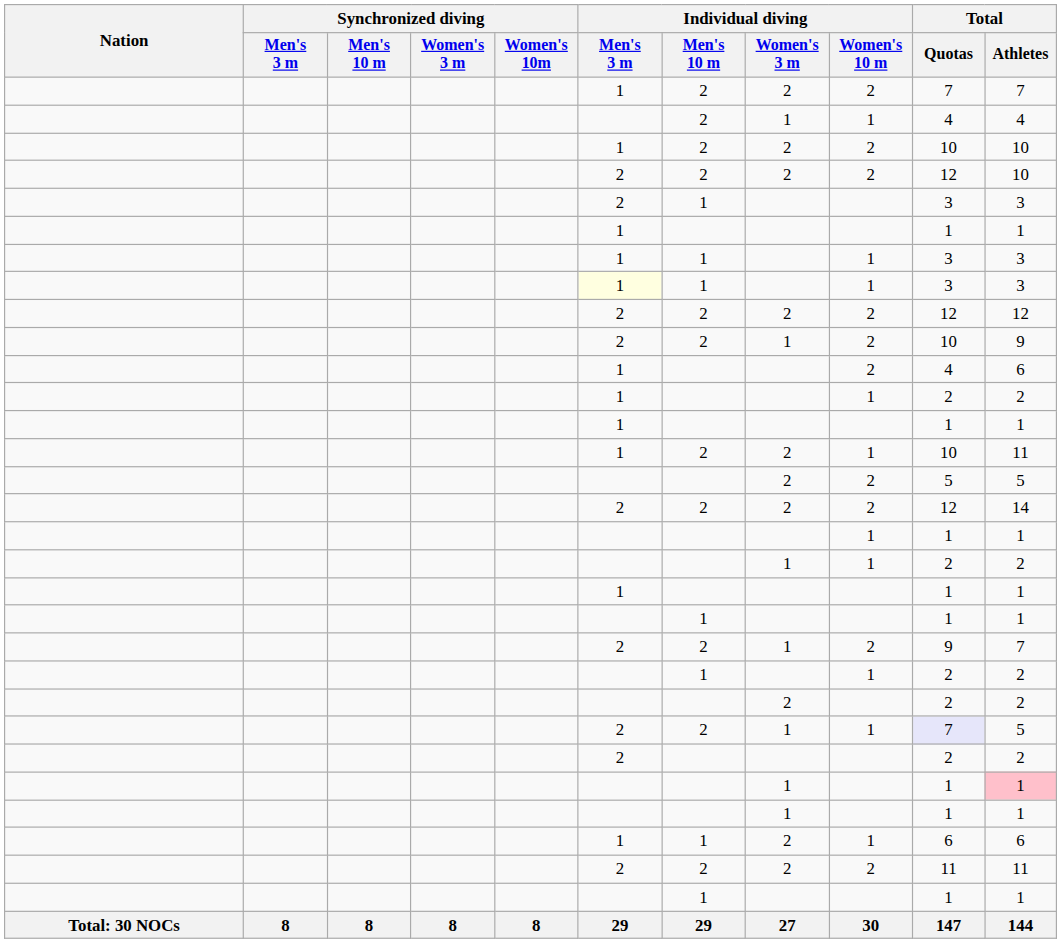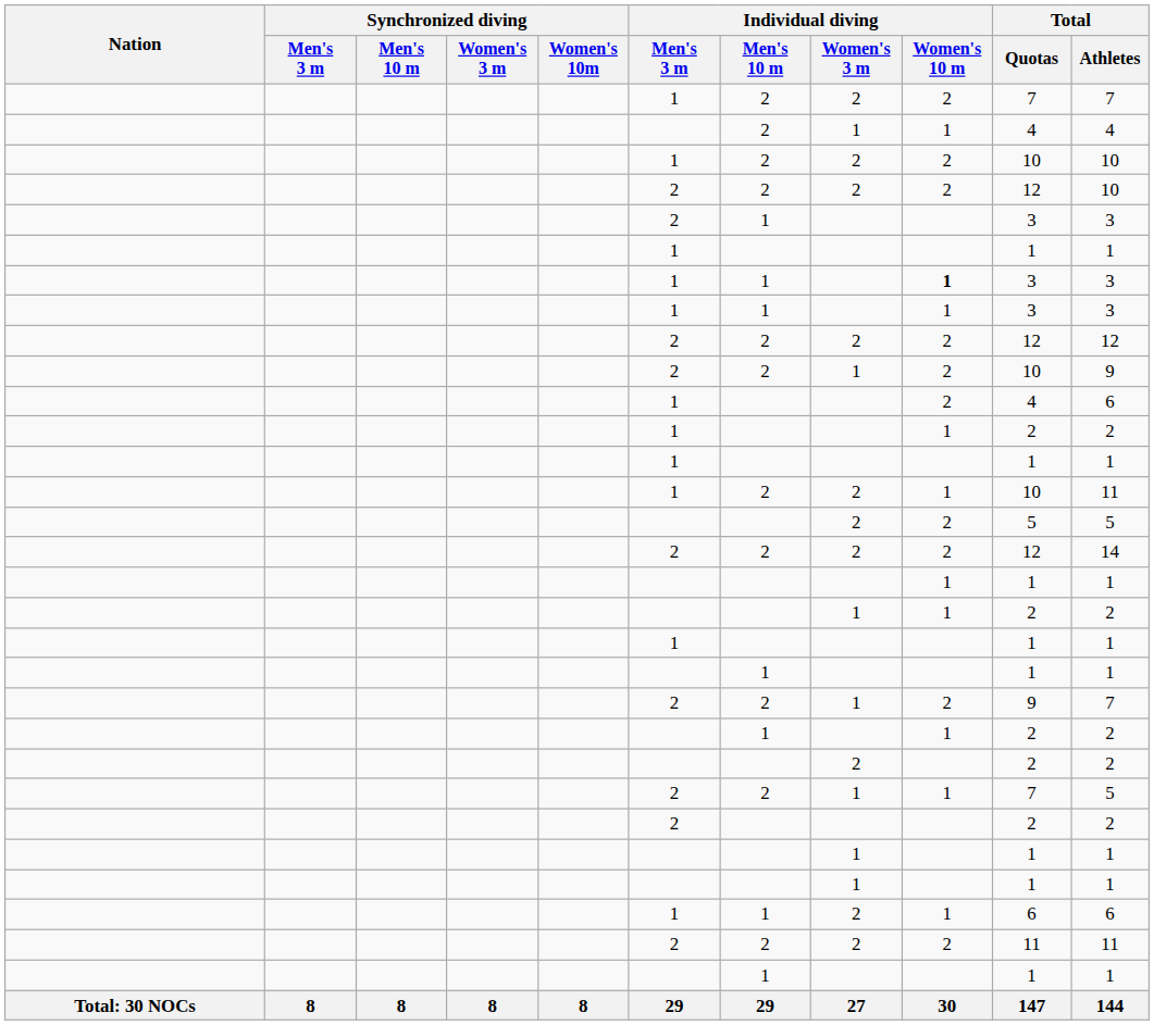row 9 | Individual diving / Women's 10 m: normal -> bold
row 10 | Individual diving / Men's 3 m: lightyellow background -> no background
row 26 | Total / Quotas: lavender background -> no background
row 28 | Total / Athletes: pink background -> no background
